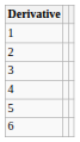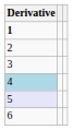1 | Derivative: normal -> bold
4 | Derivative: no background -> lightblue background
5 | Derivative: no background -> lavender background
